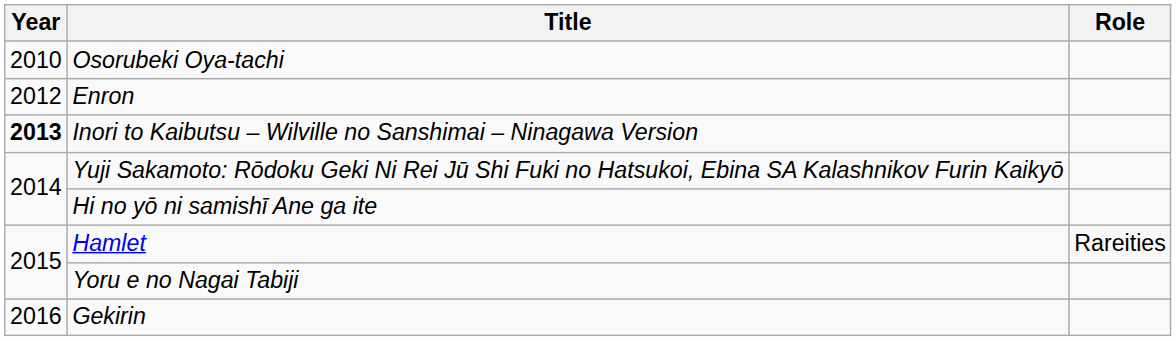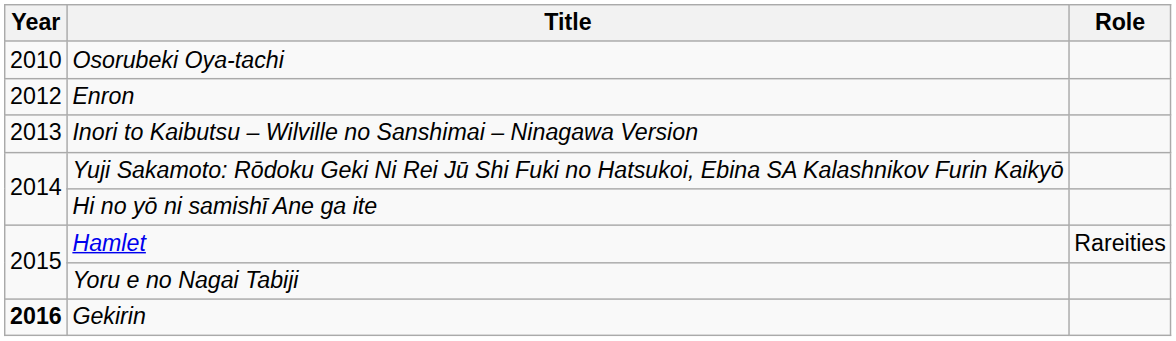Inori to Kaibutsu – Wilville no Sanshimai – Ninagawa Version | Year: bold -> normal
Gekirin | Year: normal -> bold
